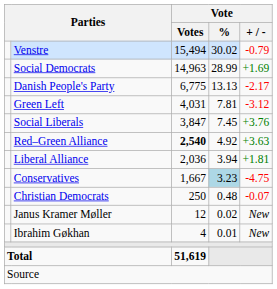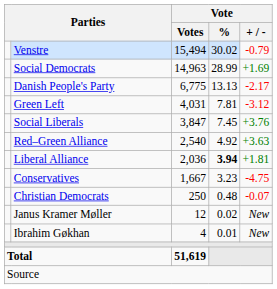Red–Green Alliance | Vote / Votes: bold -> normal
Liberal Alliance | Vote / %: normal -> bold
Conservatives | Vote / %: lightblue background -> no background
